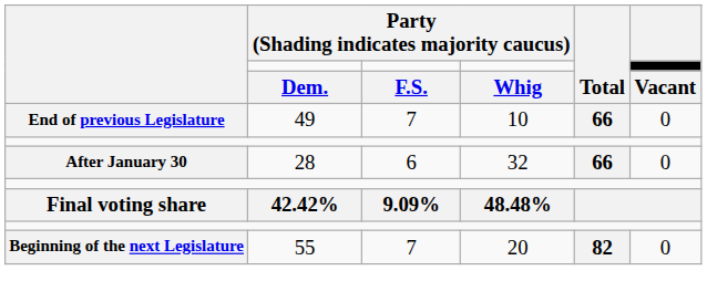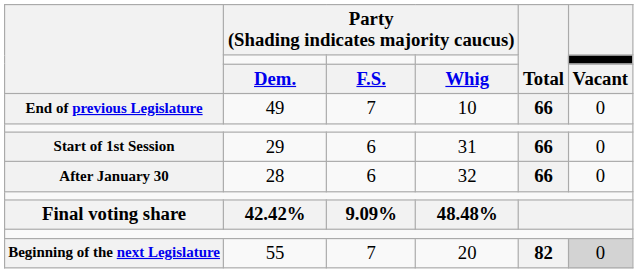+ row: Start of 1st Session | 29 | 6 | 31 | 66 | 0
Beginning of the next Legislature | column 6: no background -> lightgrey background
